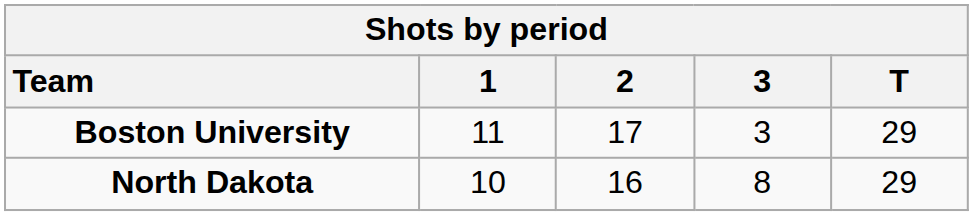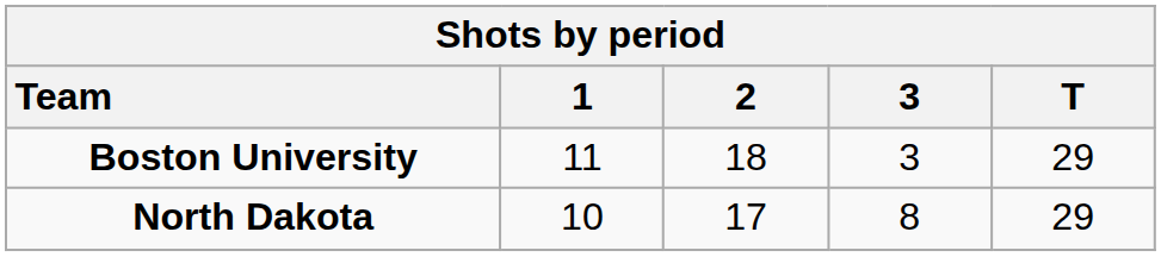Boston University | 2: 17 -> 18
North Dakota | 2: 16 -> 17
